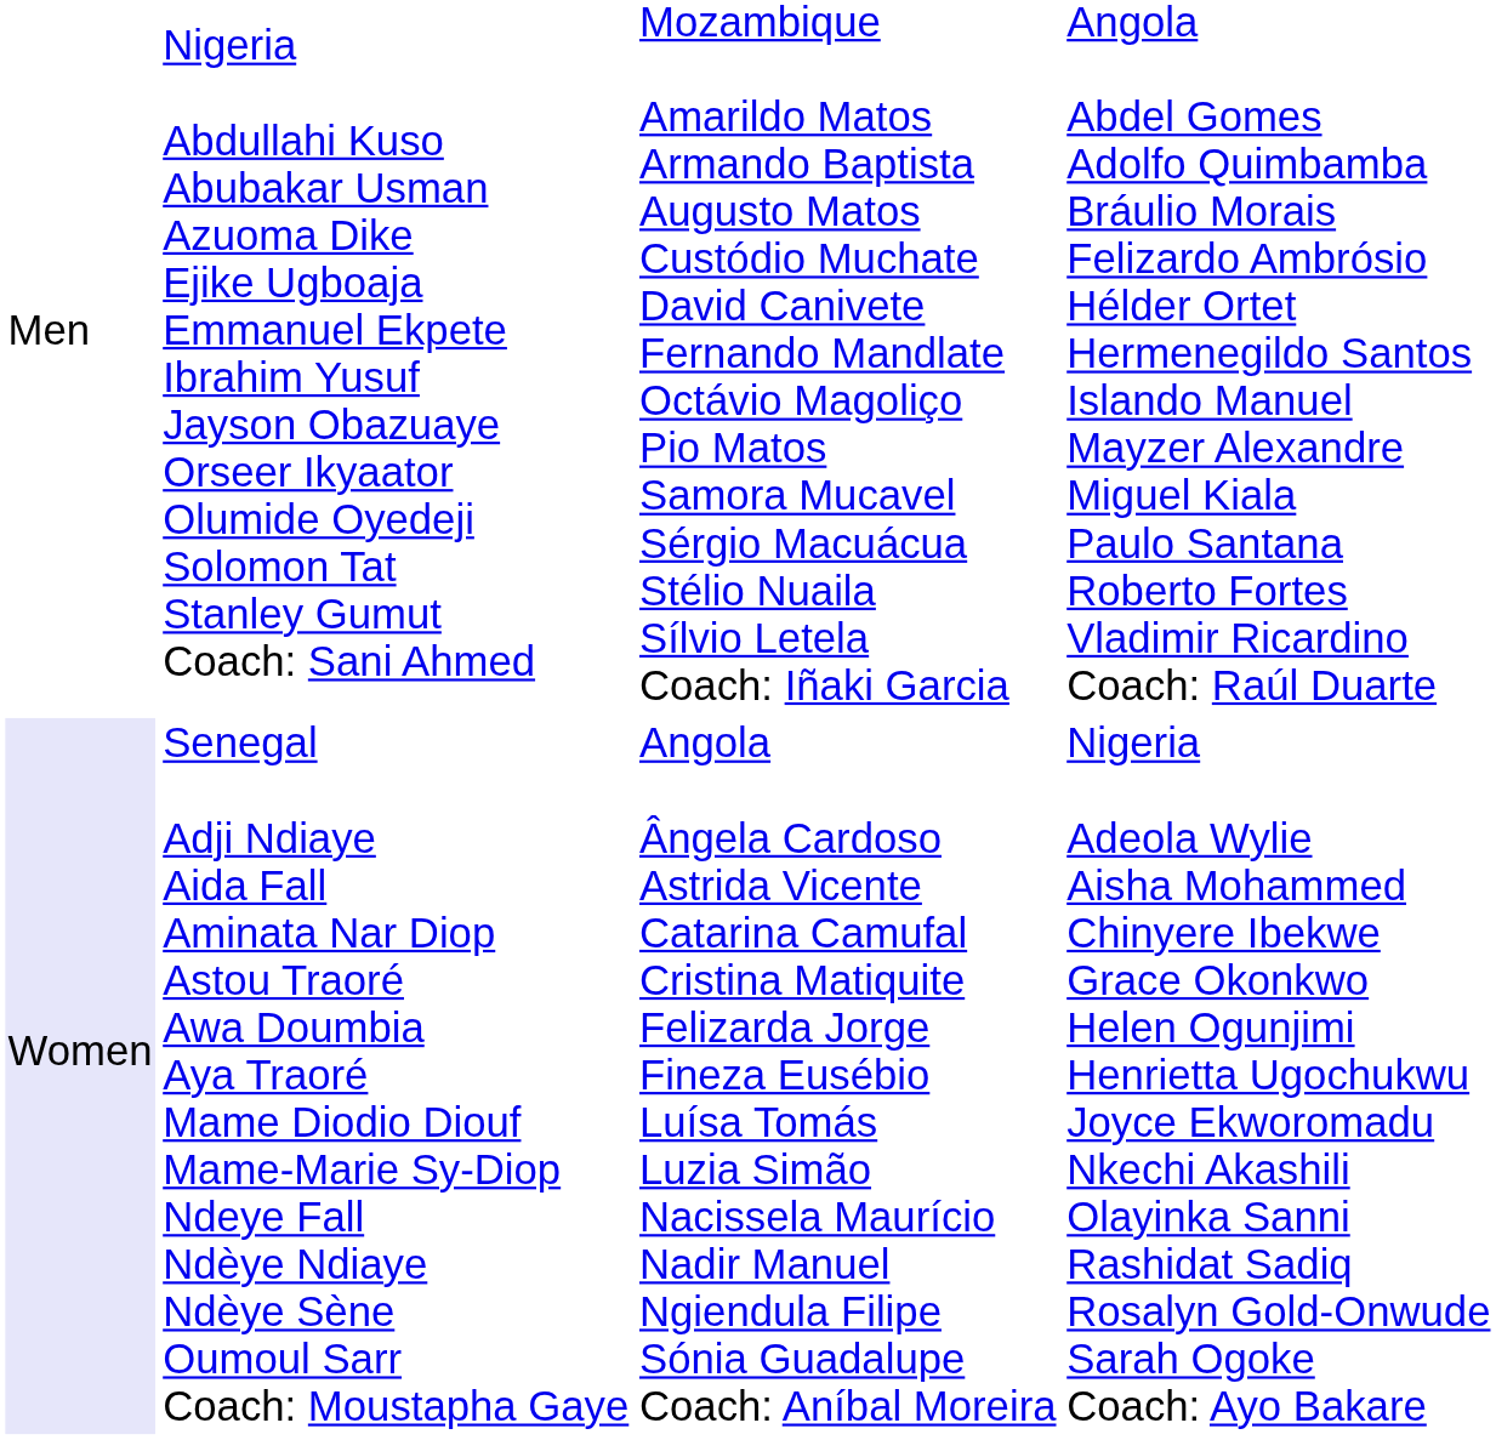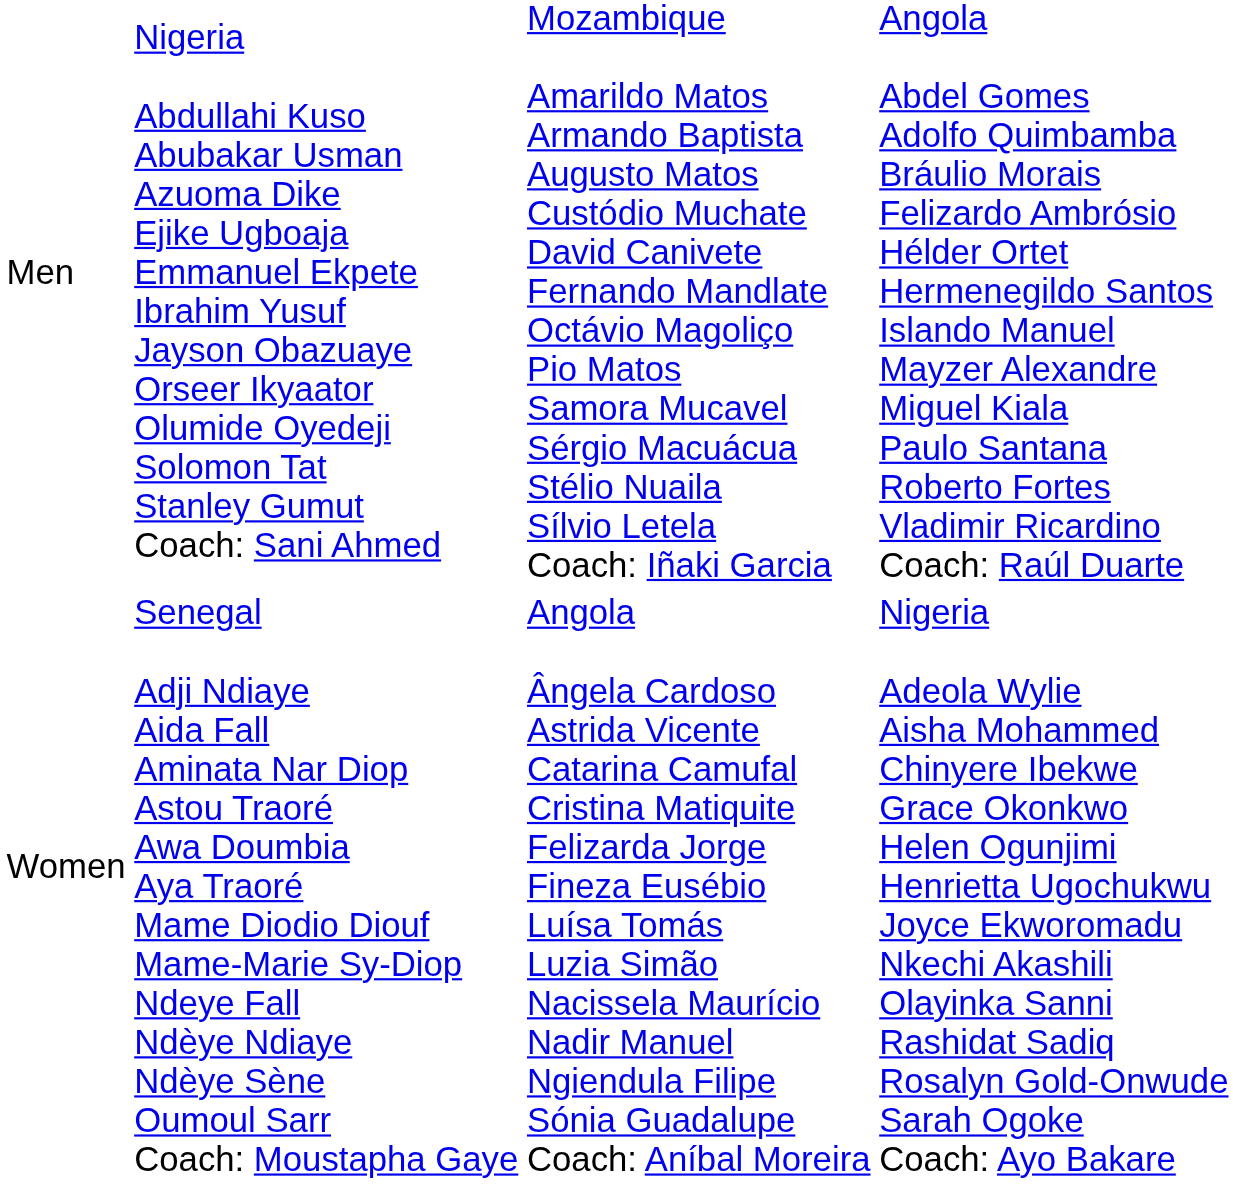Women | column 1: lavender background -> no background
